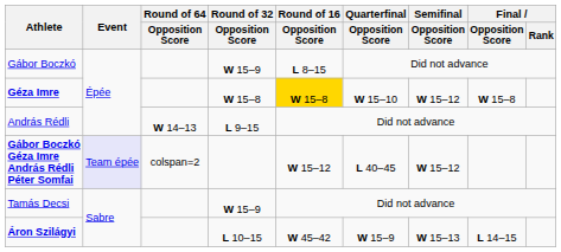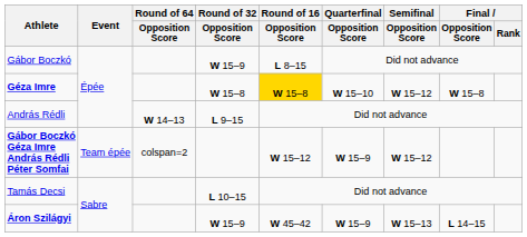Gábor Boczkó Géza Imre András Rédli Péter Somfai | Event: lavender background -> no background
Gábor Boczkó Géza Imre András Rédli Péter Somfai | Quarterfinal / Opposition Score: L 40–45 -> W 15–9
Tamás Decsi | Round of 32 / Opposition Score: W 15–9 -> L 10–15
Áron Szilágyi | Round of 32 / Opposition Score: L 10–15 -> W 15–9
